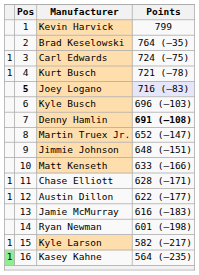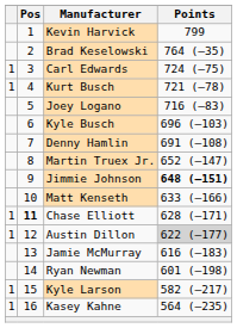Joey Logano | Pos: bold -> normal
Joey Logano | Points: lavender background -> no background
Denny Hamlin | Points: bold -> normal
Jimmie Johnson | Points: normal -> bold
Chase Elliott | Pos: normal -> bold
Austin Dillon | Points: no background -> lightgrey background
Kasey Kahne | column 1: lightgreen background -> no background
